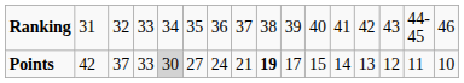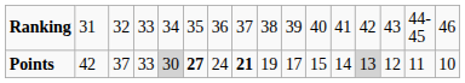Points | column 6: normal -> bold
Points | column 8: normal -> bold
Points | column 9: bold -> normal
Points | column 13: no background -> lightgrey background
